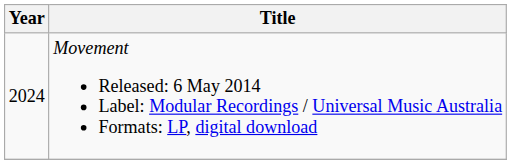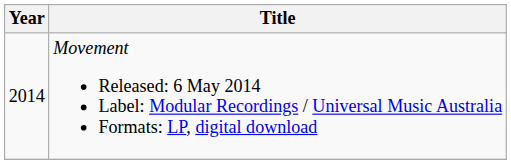row 2 | Year: 2024 -> 2014
